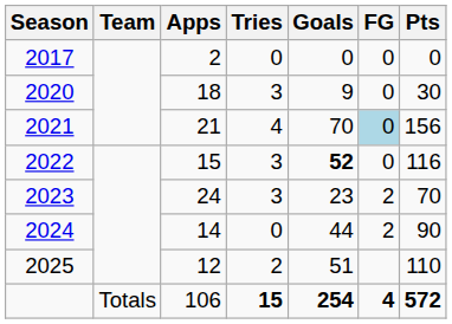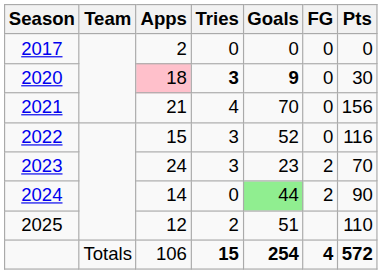2020 | Apps: no background -> pink background
2020 | Tries: normal -> bold
2020 | Goals: normal -> bold
2021 | FG: lightblue background -> no background
2022 | Goals: bold -> normal
2024 | Goals: no background -> lightgreen background
